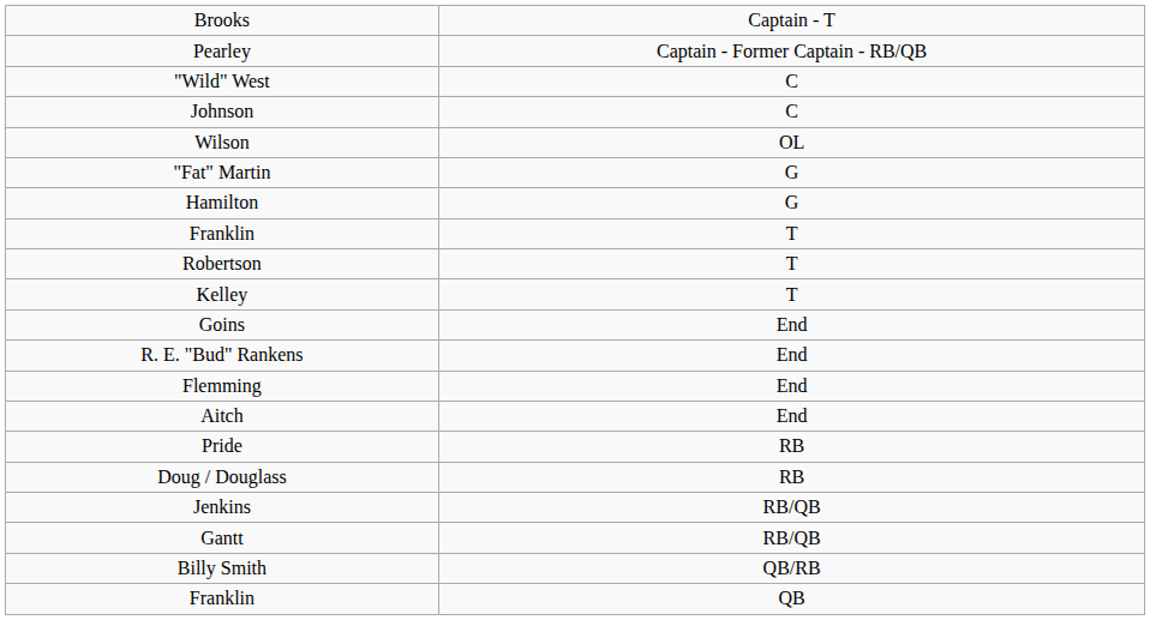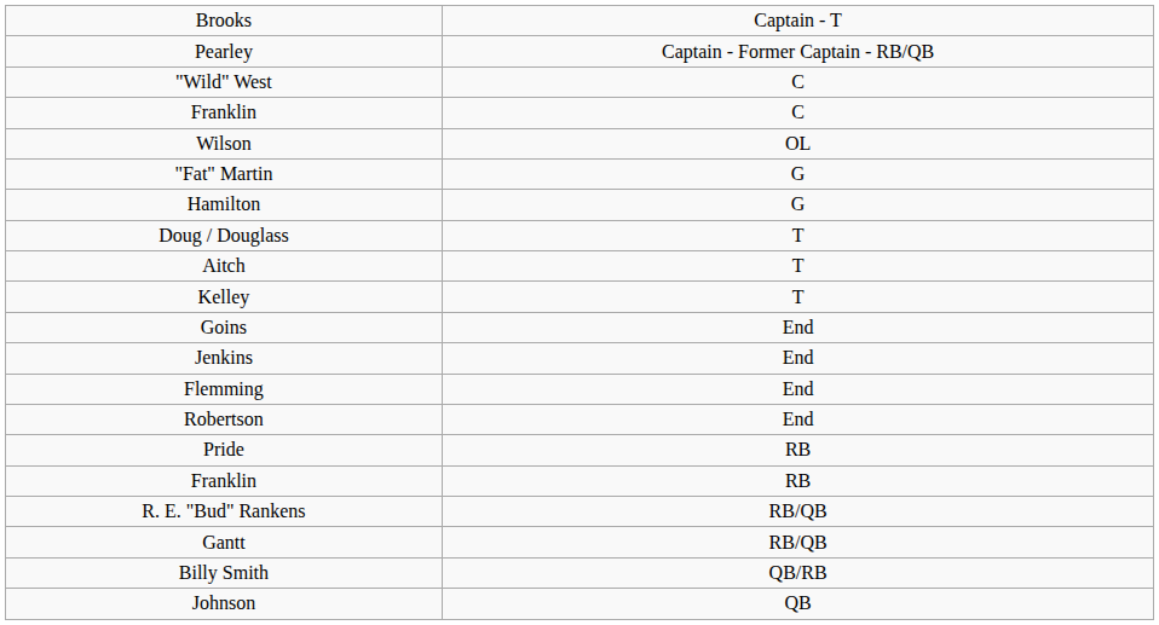row 4 | column 1: Johnson -> Franklin
row 8 | column 1: Franklin -> Doug / Douglass
row 9 | column 1: Robertson -> Aitch
row 12 | column 1: R. E. "Bud" Rankens -> Jenkins
row 14 | column 1: Aitch -> Robertson
row 16 | column 1: Doug / Douglass -> Franklin
row 17 | column 1: Jenkins -> R. E. "Bud" Rankens
row 20 | column 1: Franklin -> Johnson
